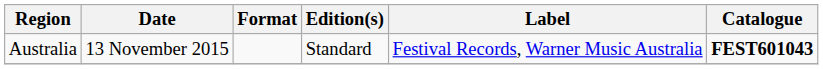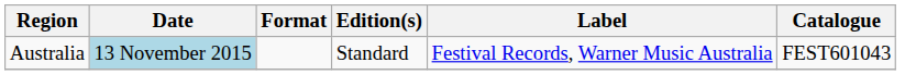Australia | Date: no background -> lightblue background
Australia | Catalogue: bold -> normal
